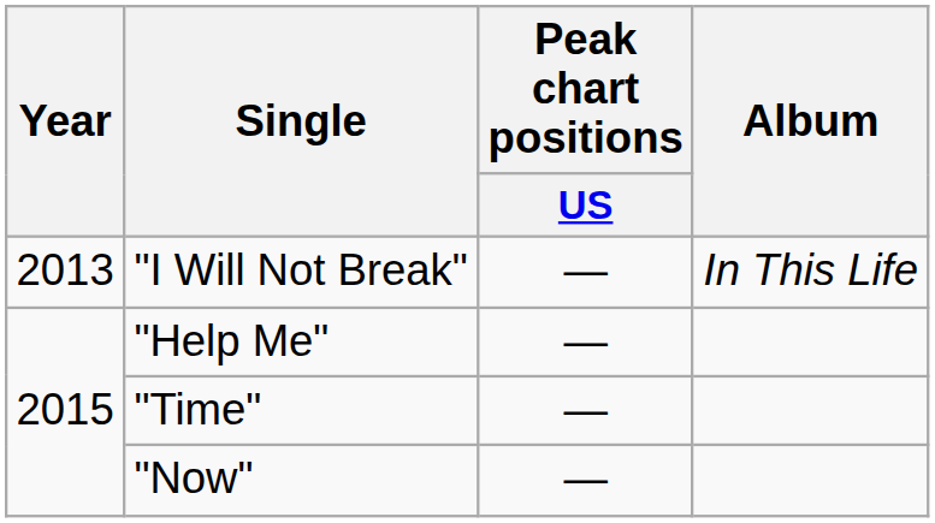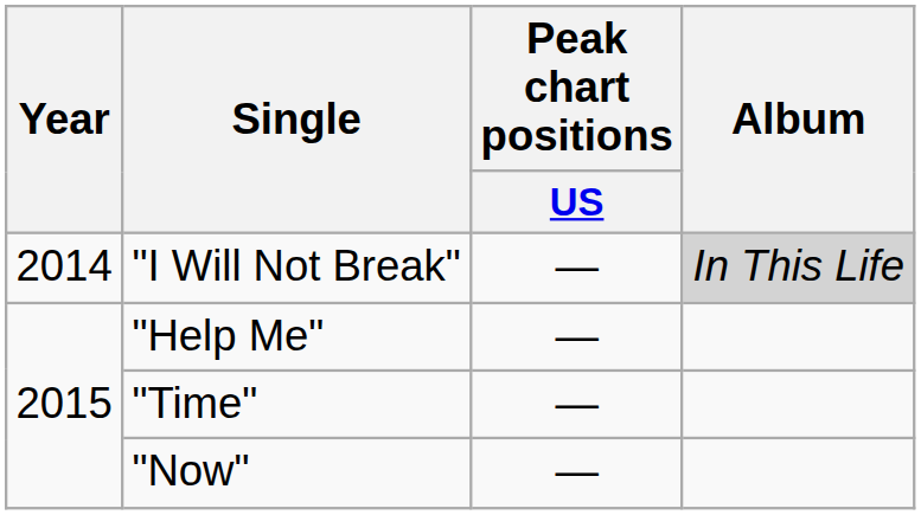"I Will Not Break" | Year: 2013 -> 2014
"I Will Not Break" | Album: no background -> lightgrey background
